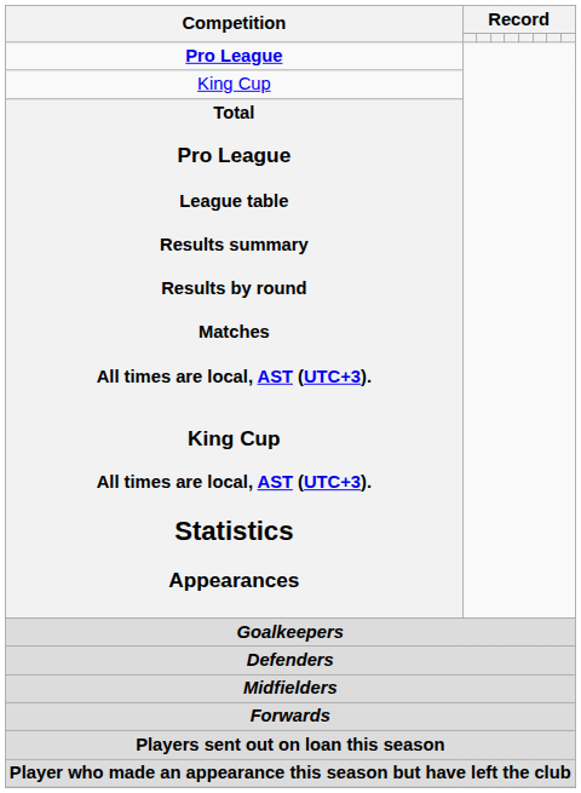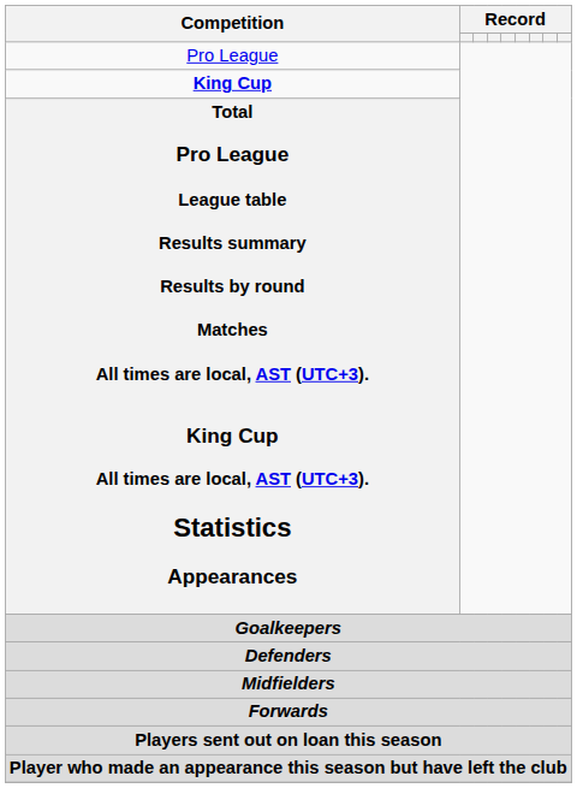Pro League | Competition: bold -> normal
King Cup | Competition: normal -> bold
